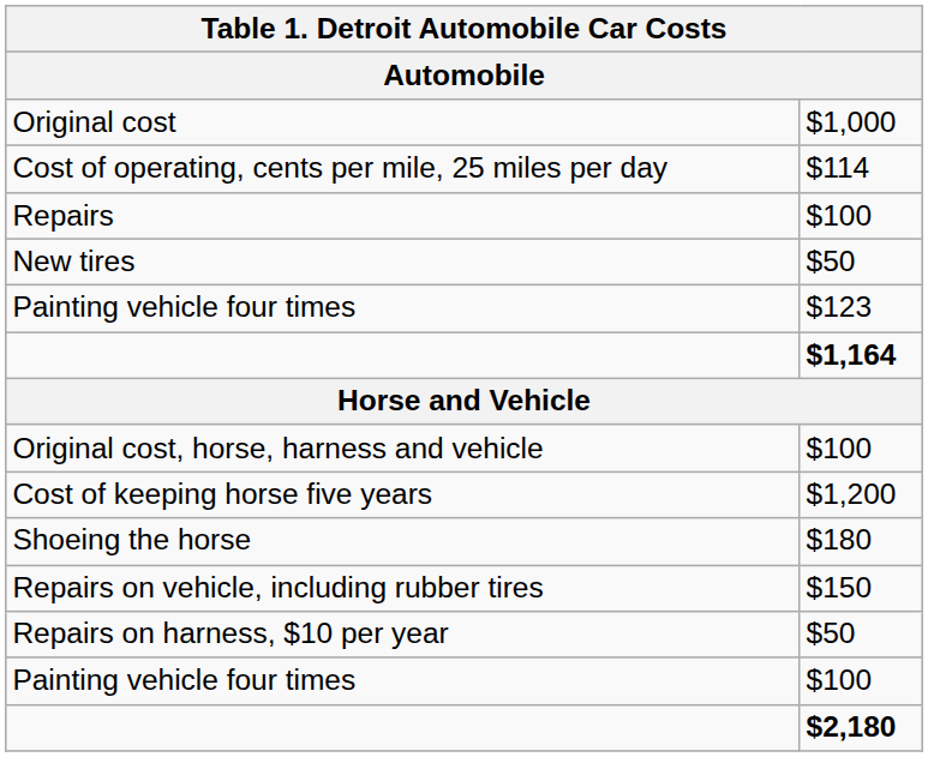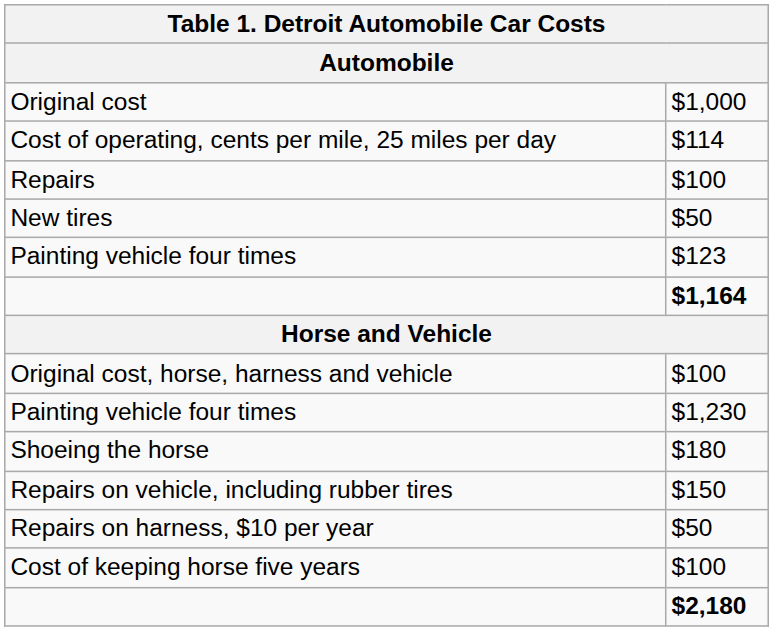row 11 | column 1: Cost of keeping horse five years -> Painting vehicle four times
row 11 | column 2: $1,200 -> $1,230
row 15 | column 1: Painting vehicle four times -> Cost of keeping horse five years
